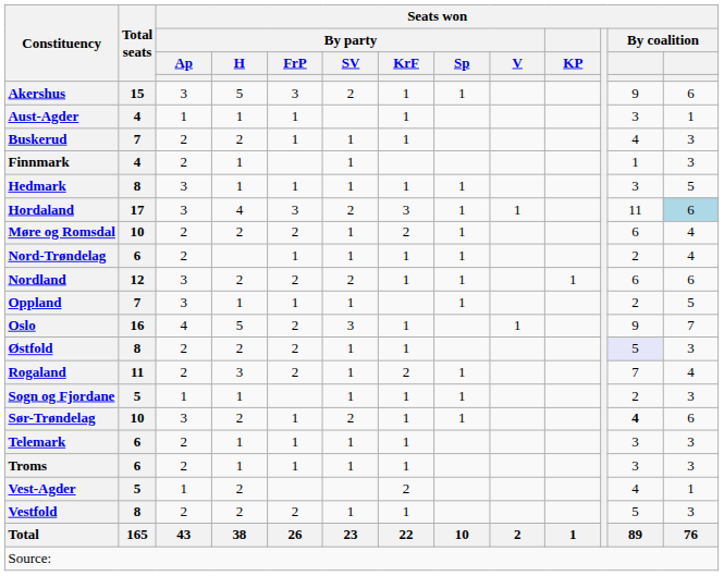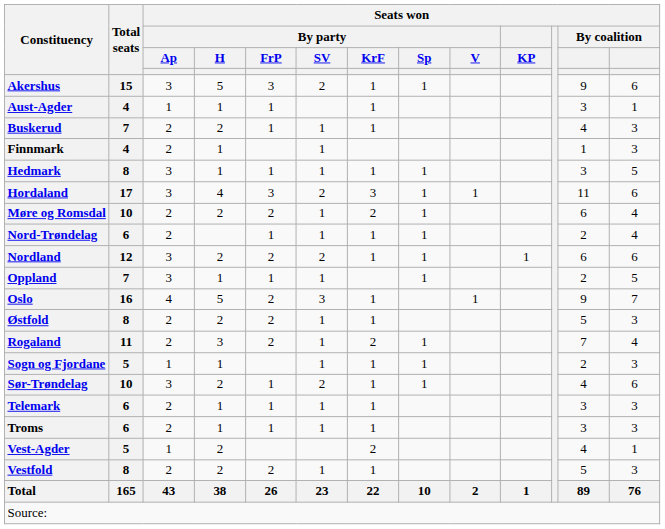Hordaland | column 13: lightblue background -> no background
Østfold | column 12: lavender background -> no background
Sør-Trøndelag | column 12: bold -> normal
